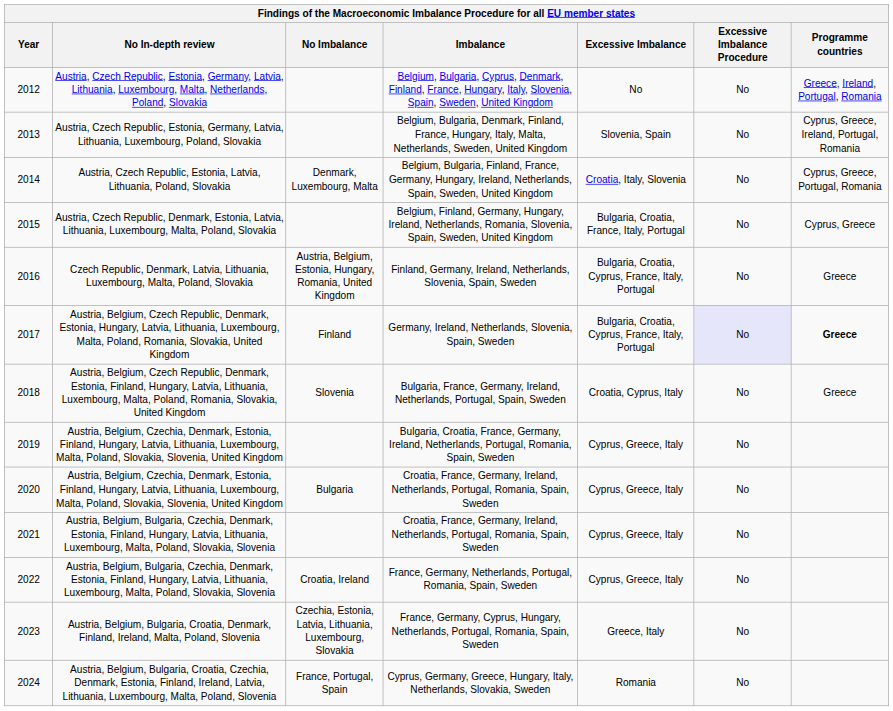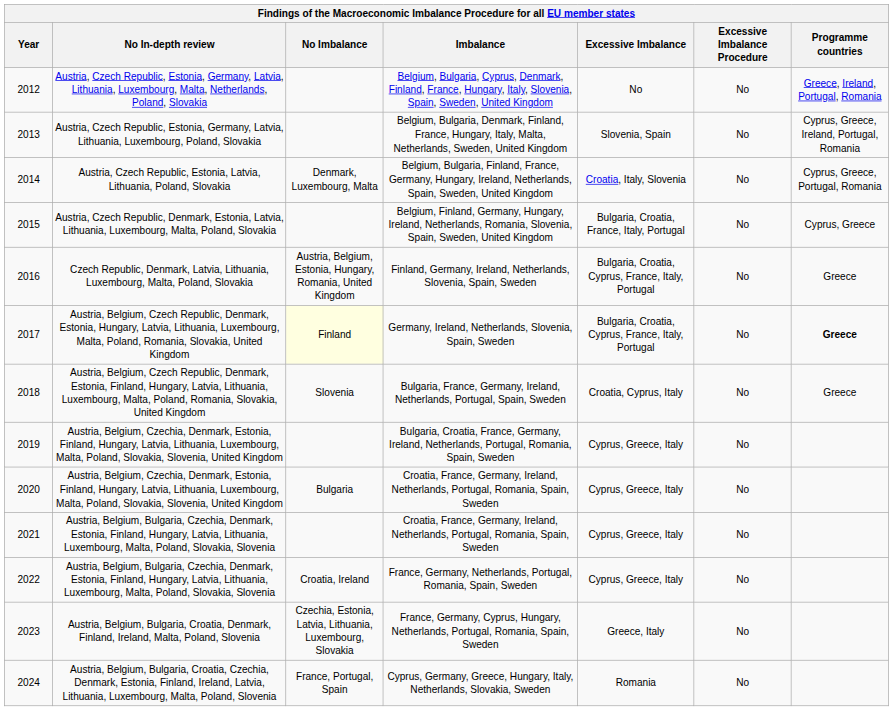Germany, Ireland, Netherlands, Slovenia, Spain, Sweden | No Imbalance: no background -> lightyellow background
Germany, Ireland, Netherlands, Slovenia, Spain, Sweden | Excessive Imbalance Procedure: lavender background -> no background
